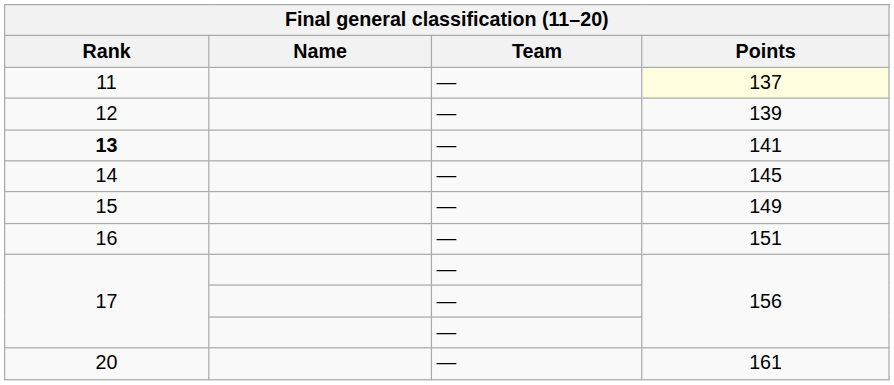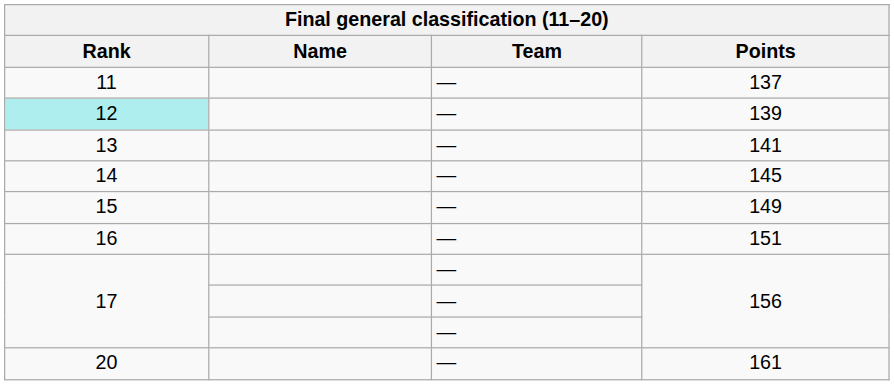11 | Points: lightyellow background -> no background
12 | Rank: no background -> paleturquoise background
13 | Rank: bold -> normal
